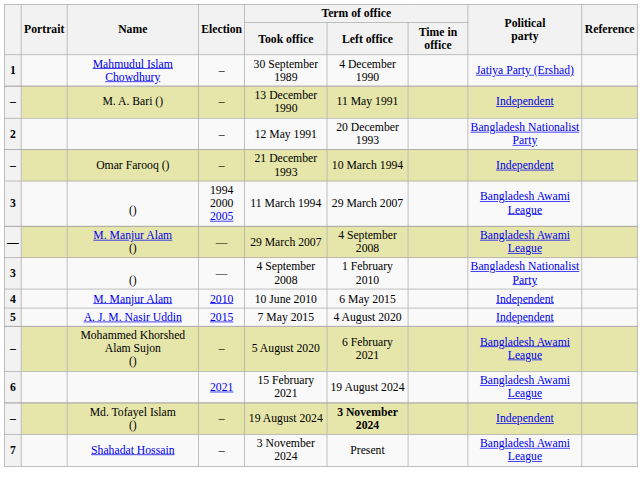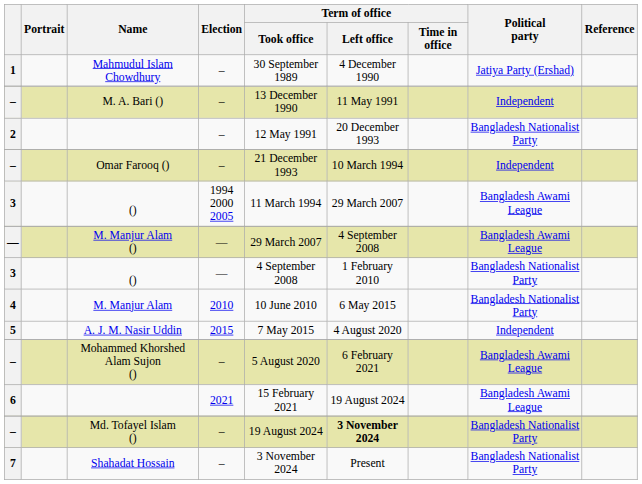M. Manjur Alam | Political party: Independent -> Bangladesh Nationalist Party
Md. Tofayel Islam () | Political party: Independent -> Bangladesh Nationalist Party
Shahadat Hossain | Political party: Bangladesh Awami League -> Bangladesh Nationalist Party
